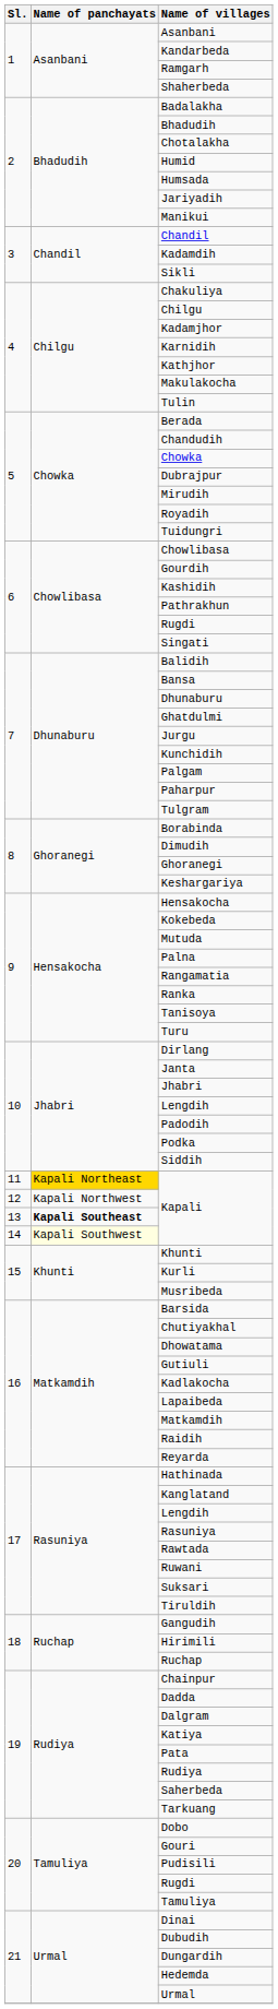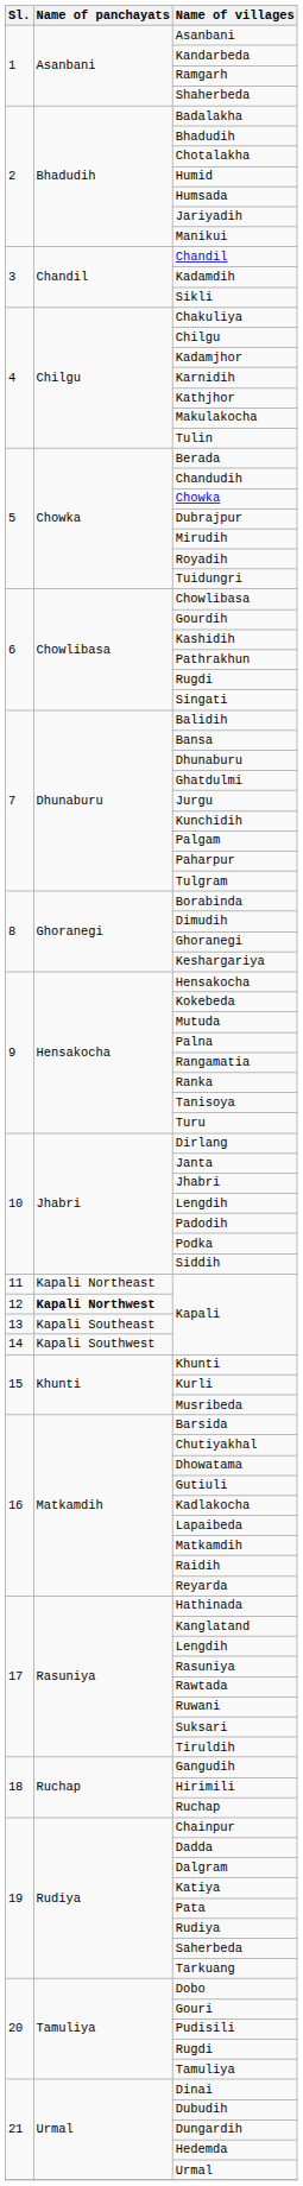11 / Kapali | Name of panchayats: gold background -> no background
12 / Kapali | Name of panchayats: normal -> bold
13 / Kapali | Name of panchayats: bold -> normal
14 / Kapali | Name of panchayats: lightyellow background -> no background
